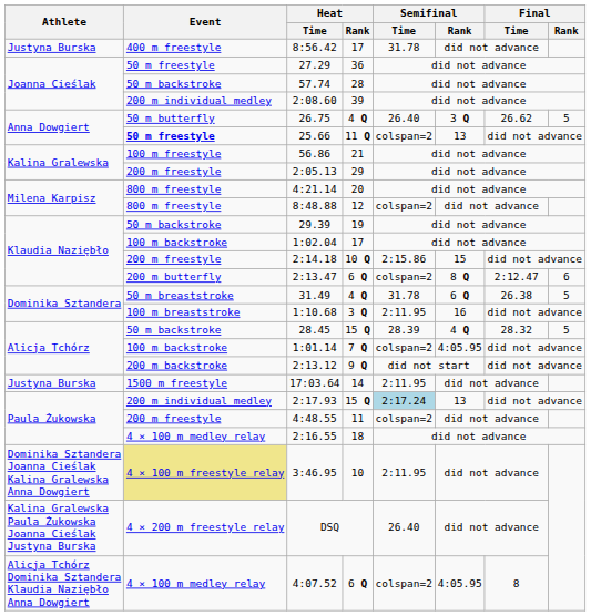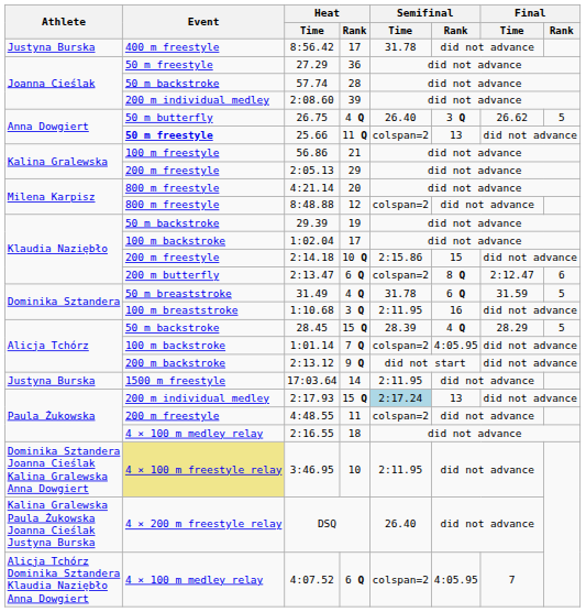31.49 | Final / Time: 26.38 -> 31.59
28.45 | Final / Time: 28.32 -> 28.29
4:07.52 | Final / Time: 8 -> 7
